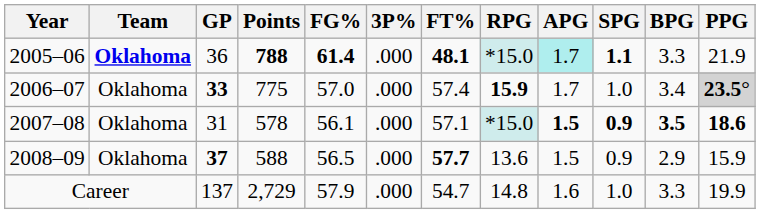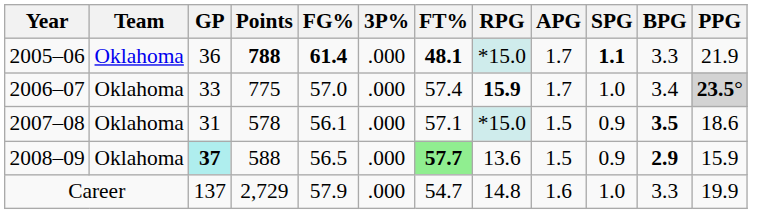2005–06 | Team: bold -> normal
2005–06 | APG: paleturquoise background -> no background
2006–07 | GP: bold -> normal
2007–08 | APG: bold -> normal
2007–08 | SPG: bold -> normal
2007–08 | PPG: bold -> normal
2008–09 | GP: no background -> paleturquoise background
2008–09 | FT%: no background -> lightgreen background
2008–09 | BPG: normal -> bold
